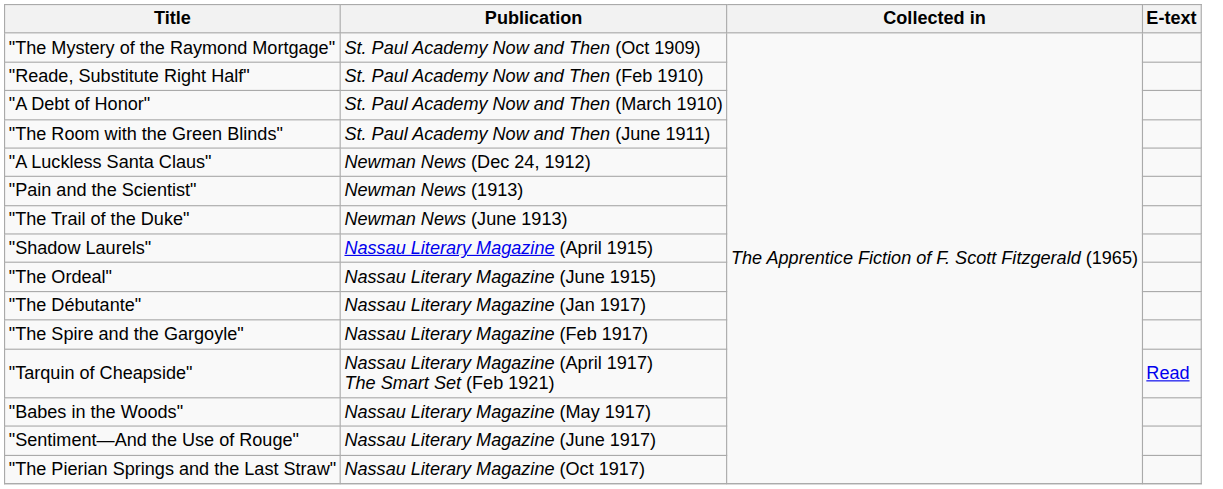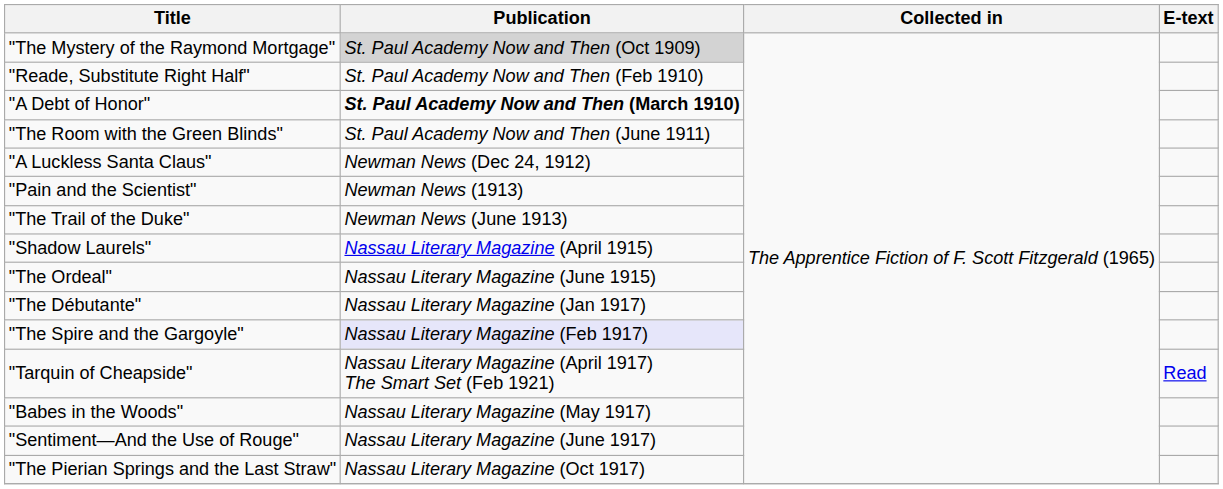"The Mystery of the Raymond Mortgage" | Publication: no background -> lightgrey background
"A Debt of Honor" | Publication: normal -> bold
"The Spire and the Gargoyle" | Publication: no background -> lavender background
